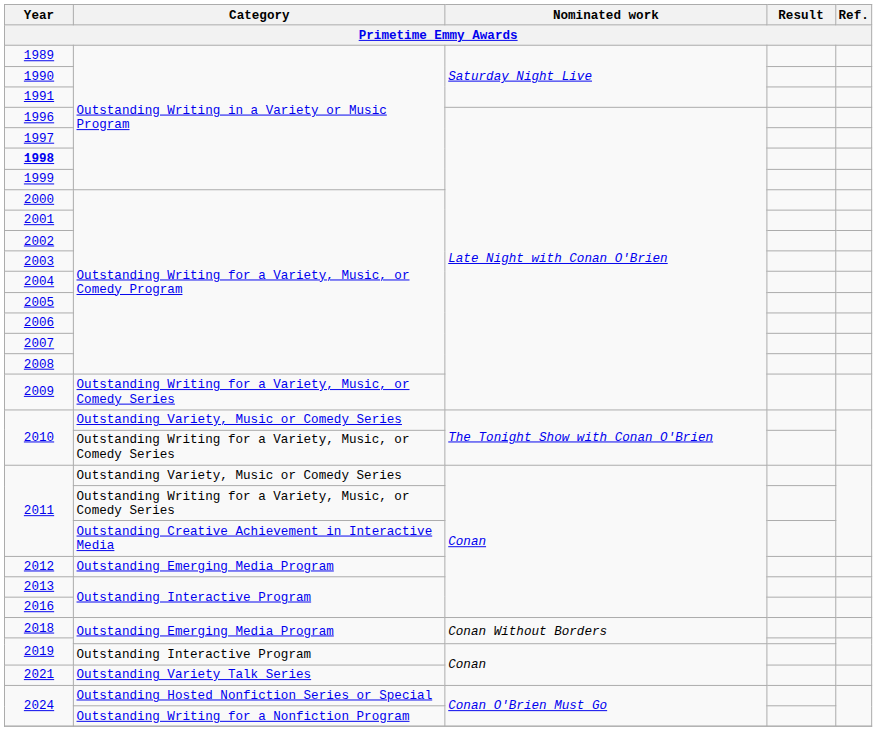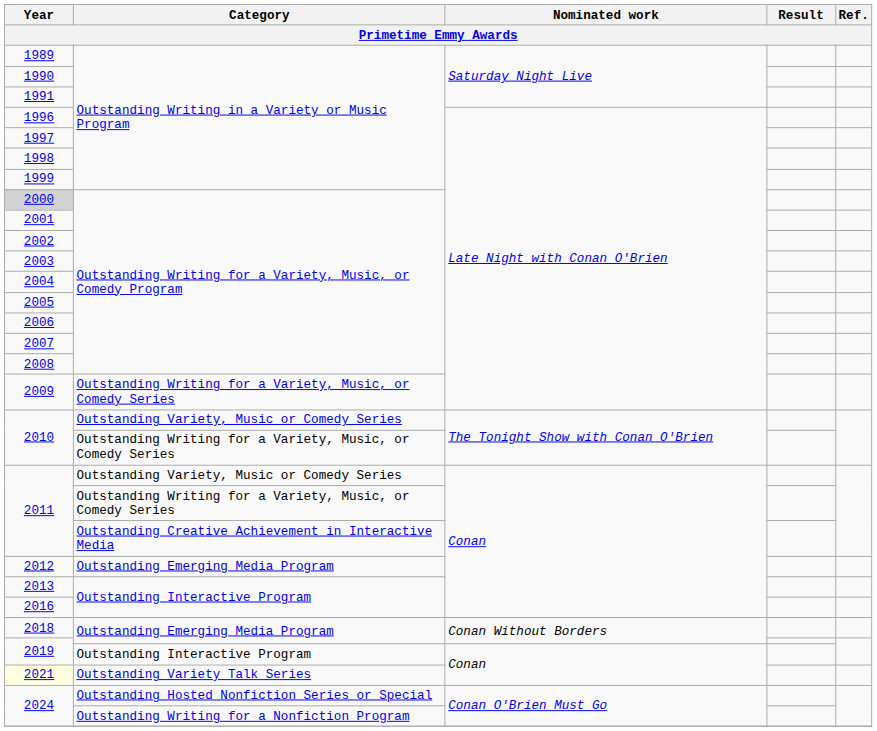1998 | Year: bold -> normal
2000 | Year: no background -> lightgrey background
2021 | Year: no background -> lightyellow background
